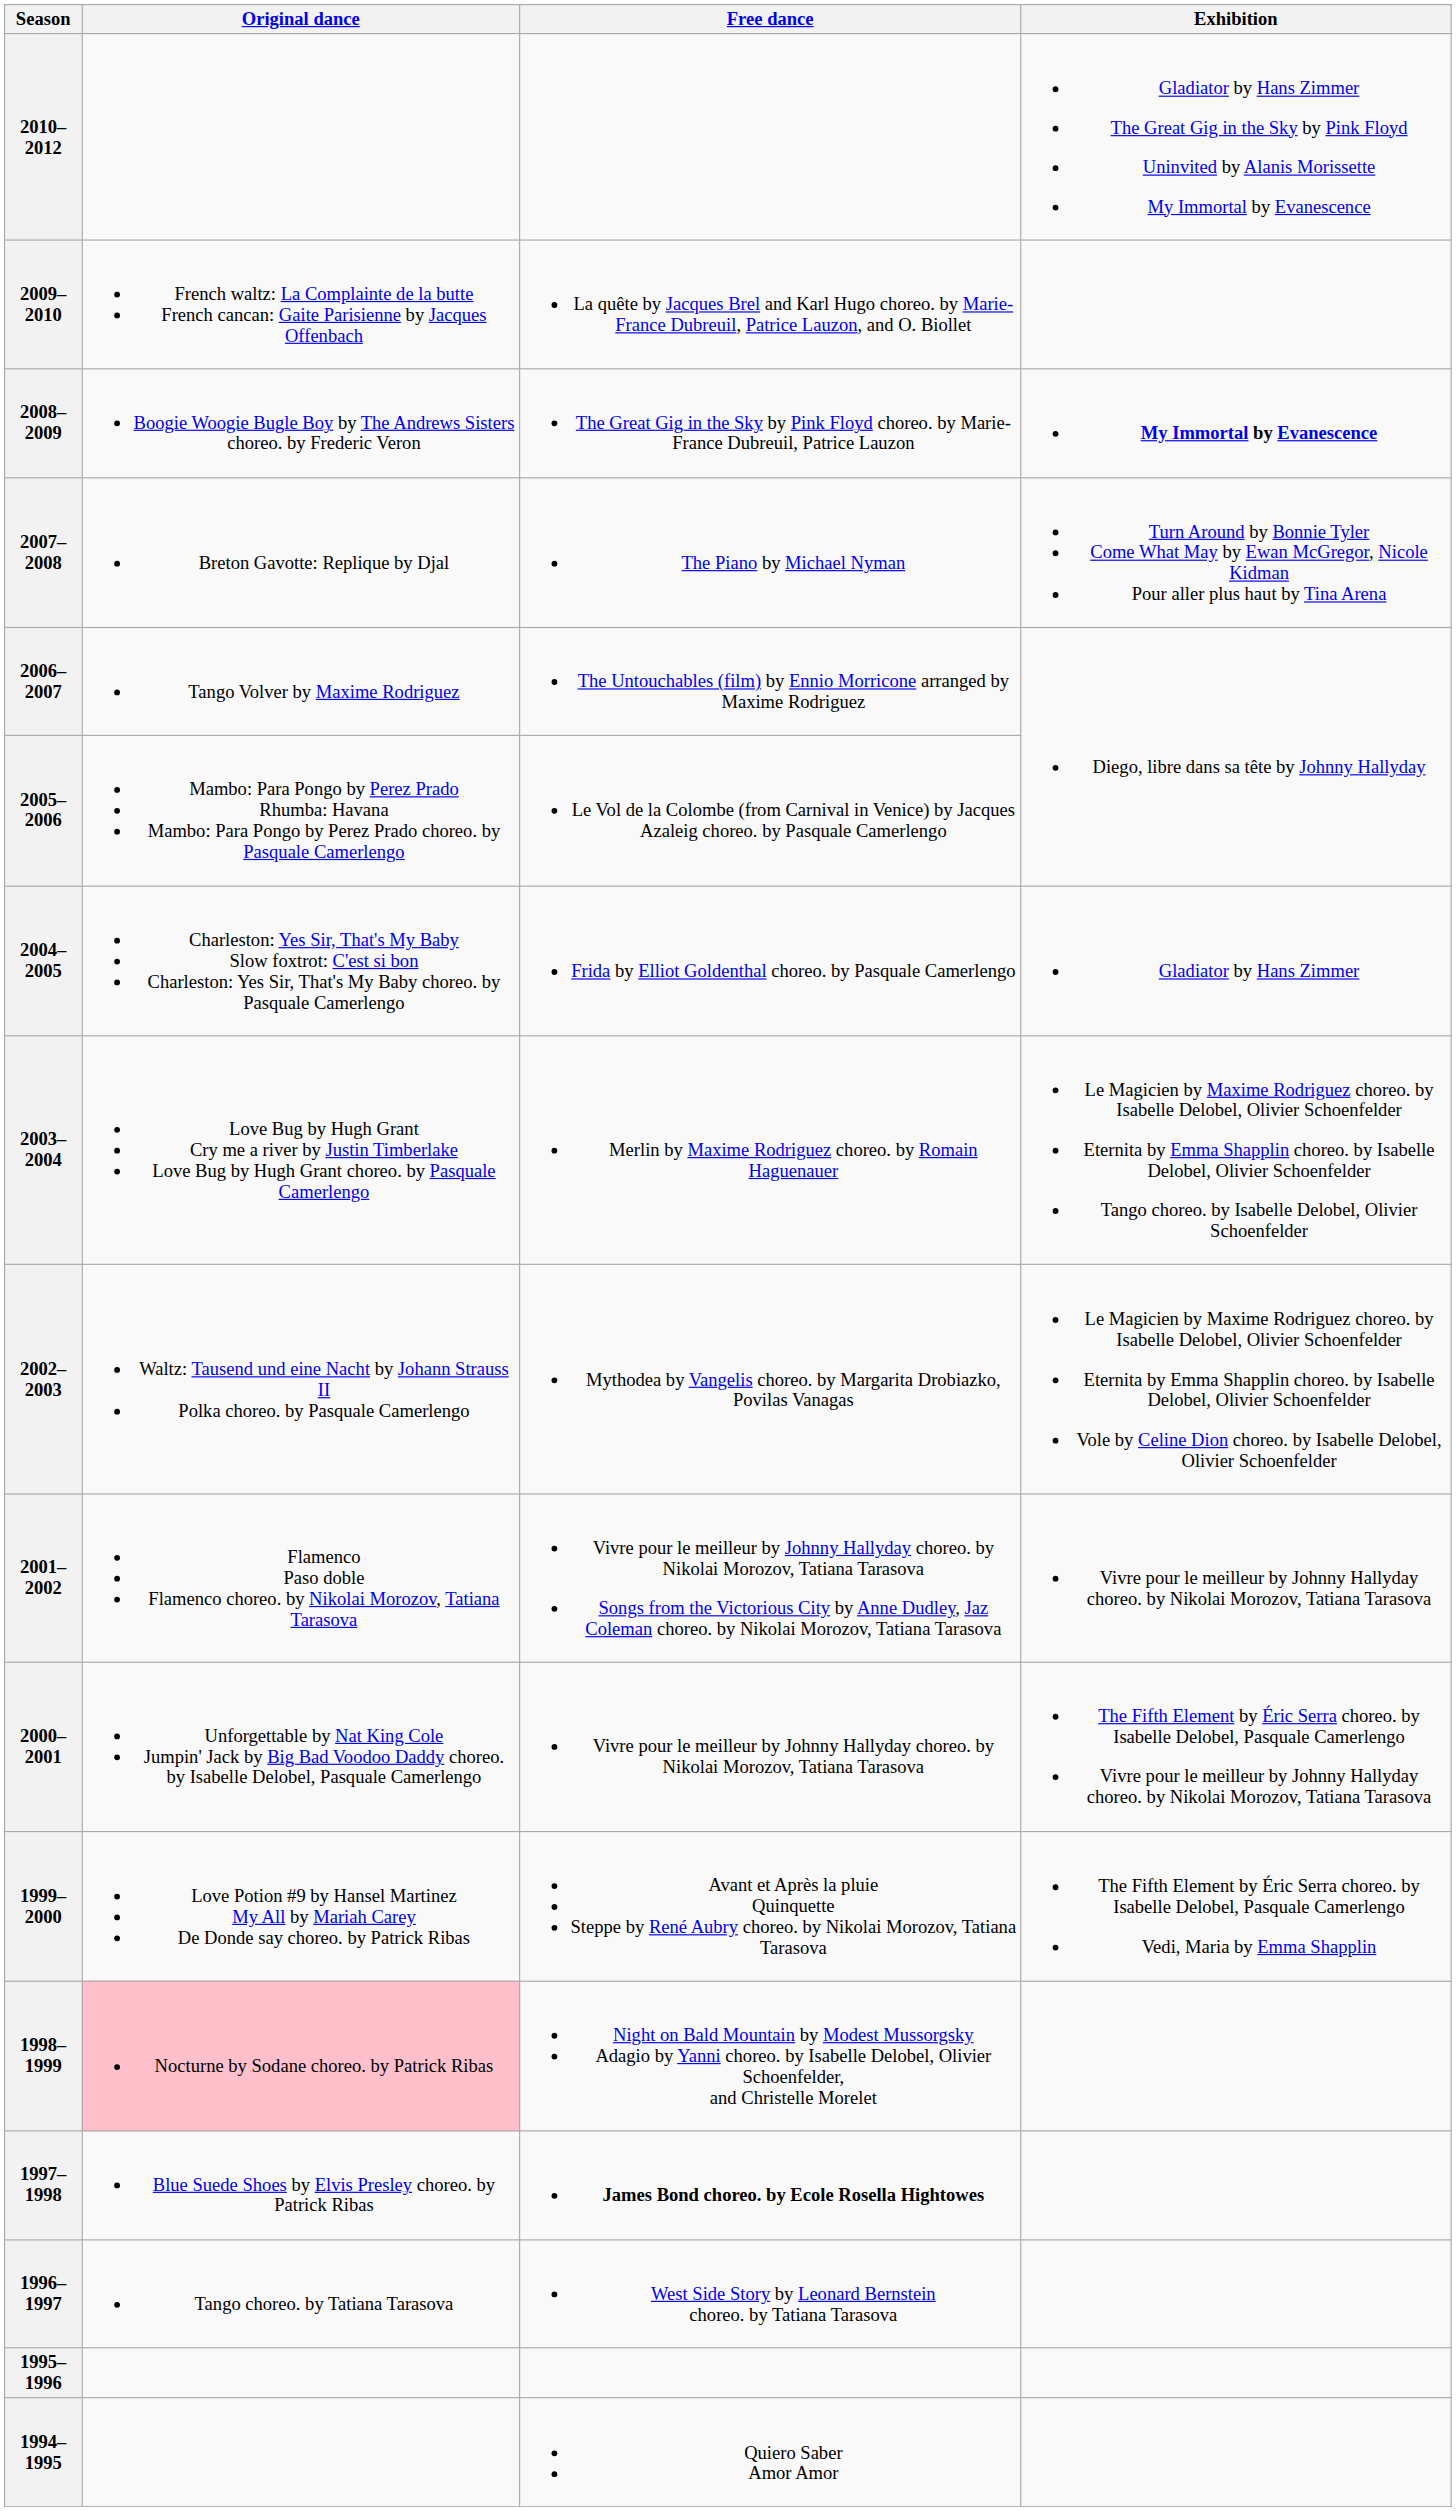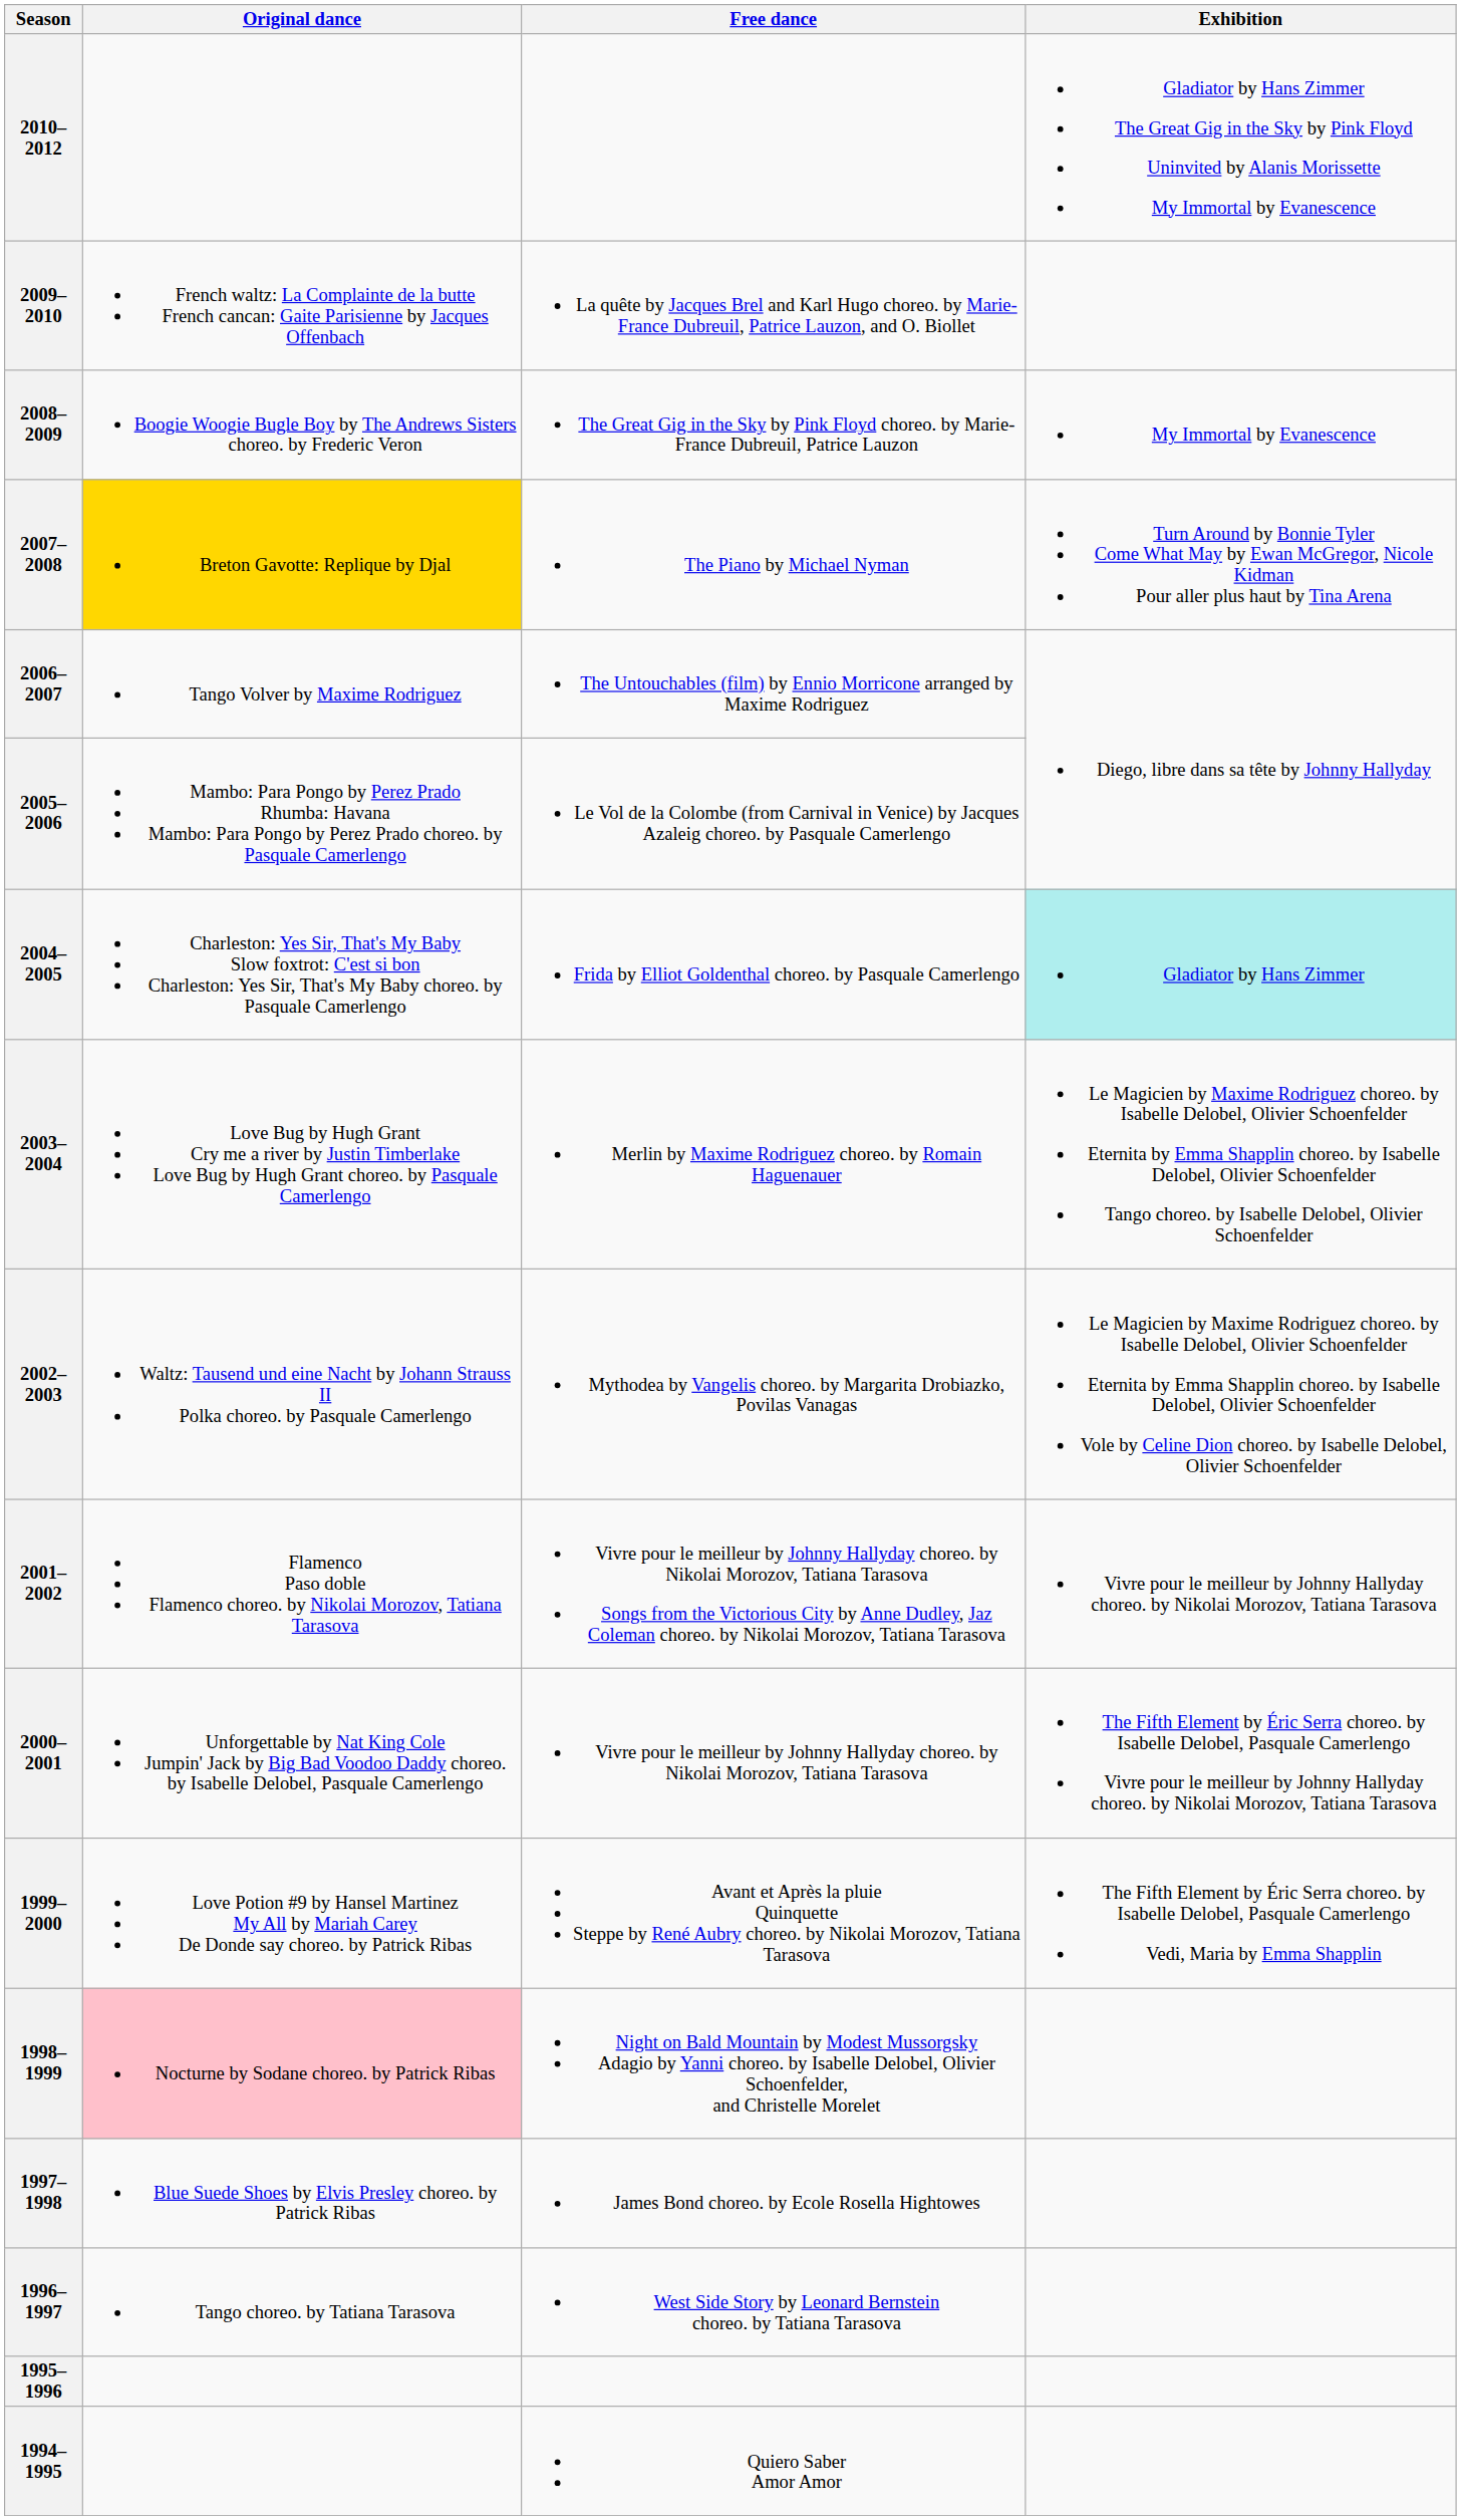2008–2009 | Exhibition: bold -> normal
2007–2008 | Original dance: no background -> gold background
2004–2005 | Exhibition: no background -> paleturquoise background
1997–1998 | Free dance: bold -> normal
